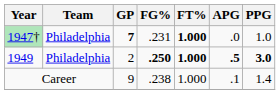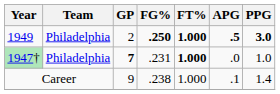rows swapped: 1947† <-> 1949
